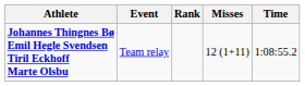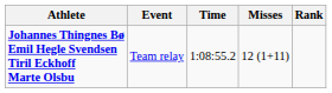columns swapped: Time <-> Rank
